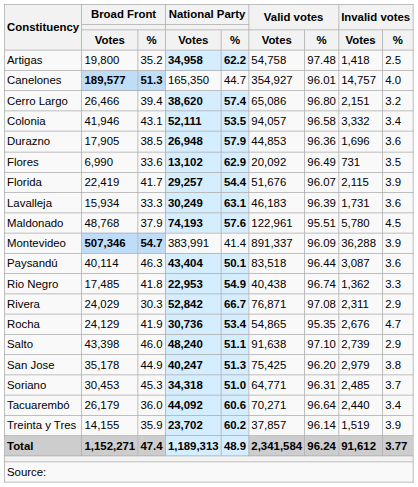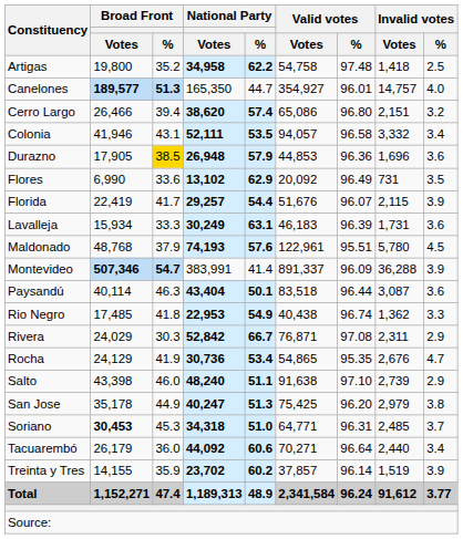Durazno | Broad Front / %: no background -> gold background
Soriano | Broad Front / Votes: normal -> bold
